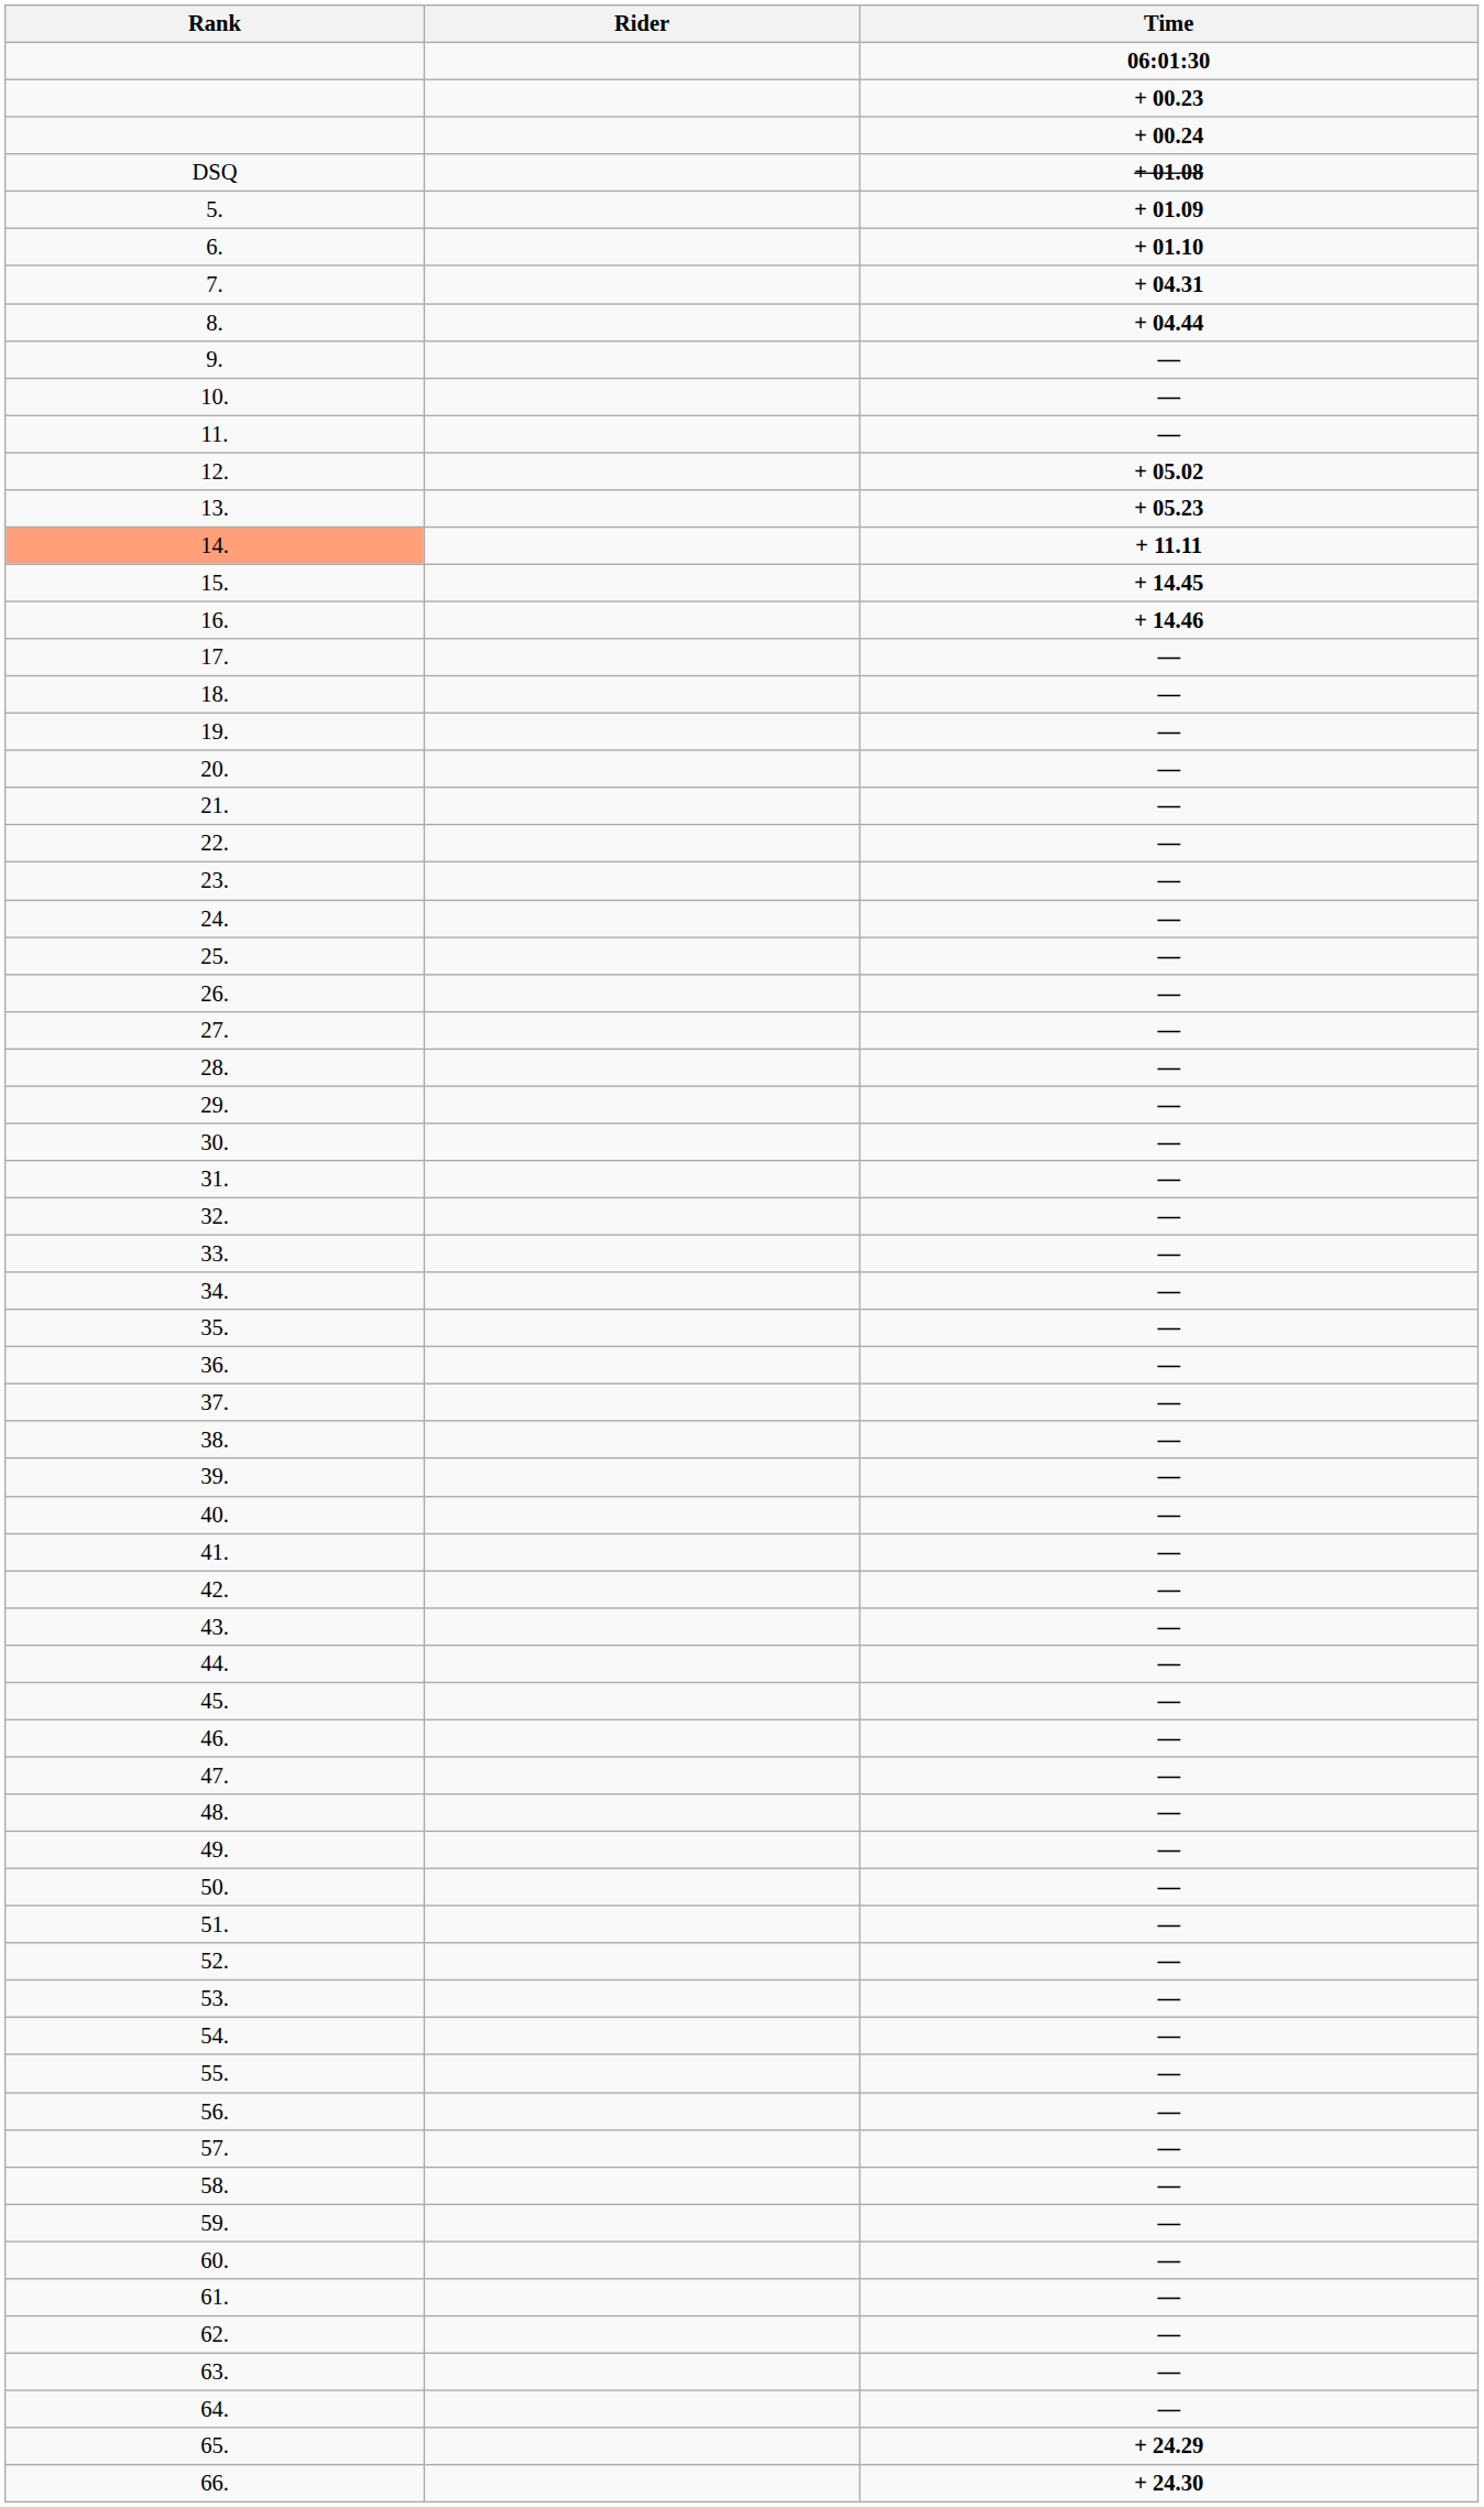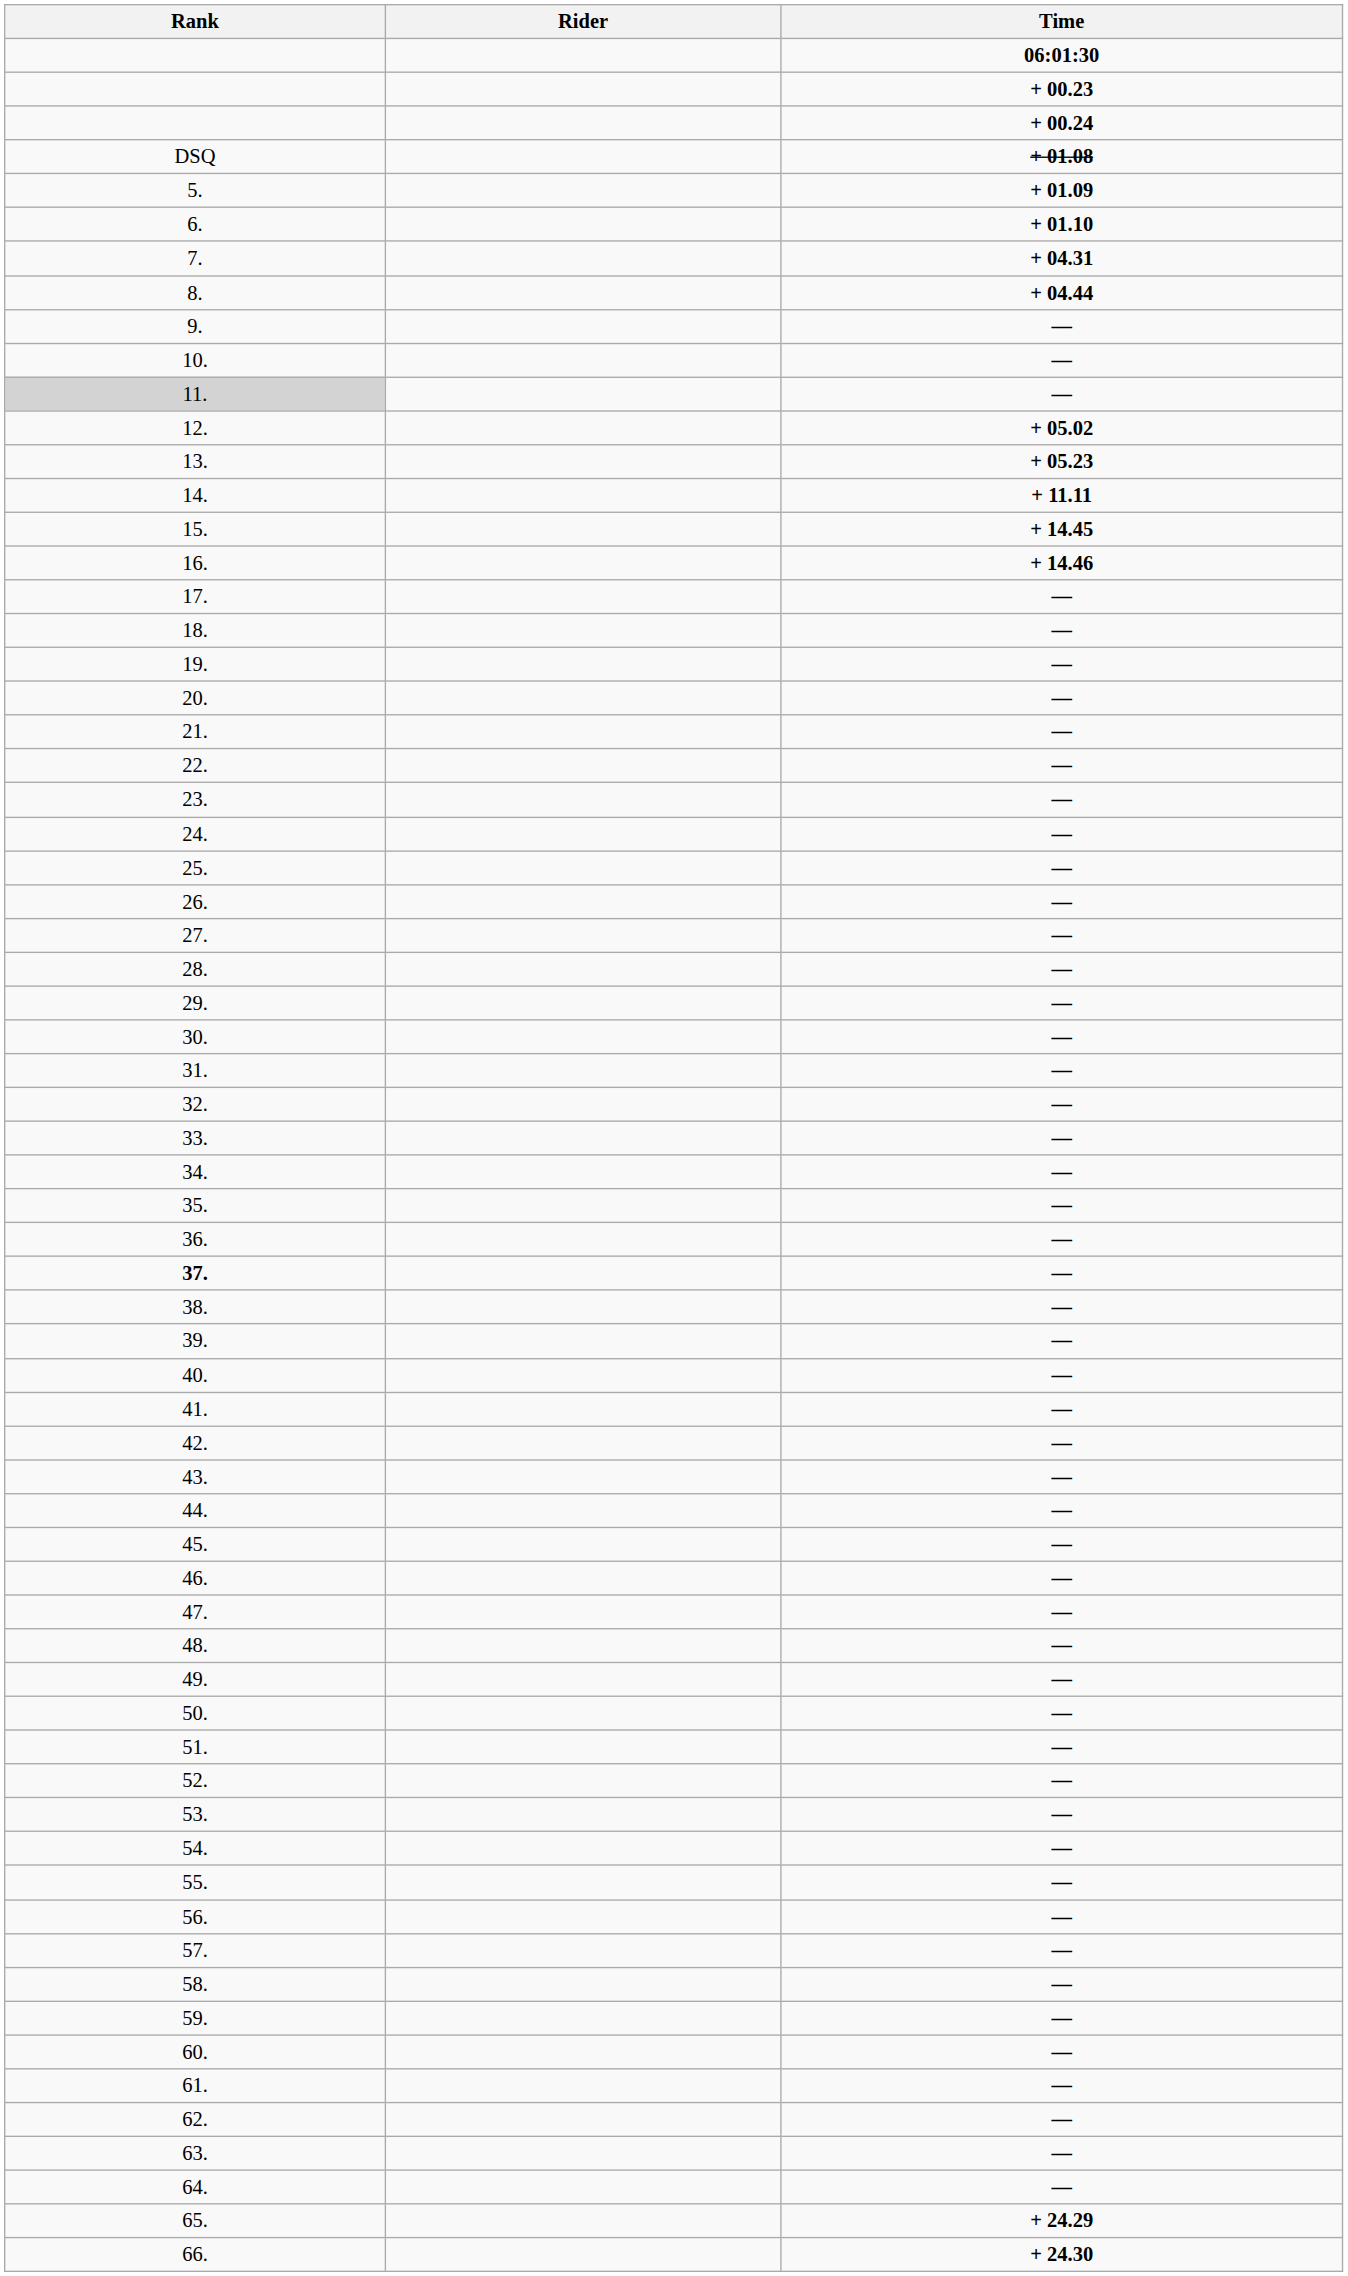11. | Rank: no background -> lightgrey background
14. | Rank: lightsalmon background -> no background
37. | Rank: normal -> bold
